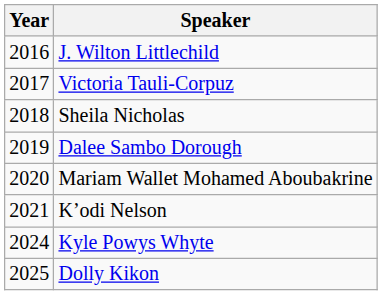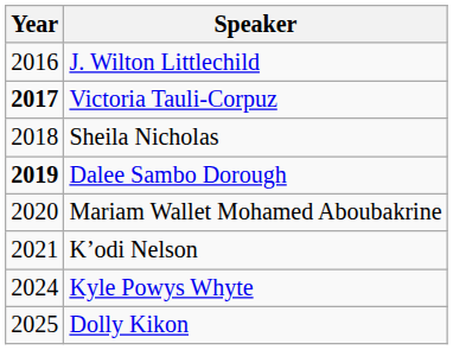Victoria Tauli-Corpuz | Year: normal -> bold
Dalee Sambo Dorough | Year: normal -> bold
